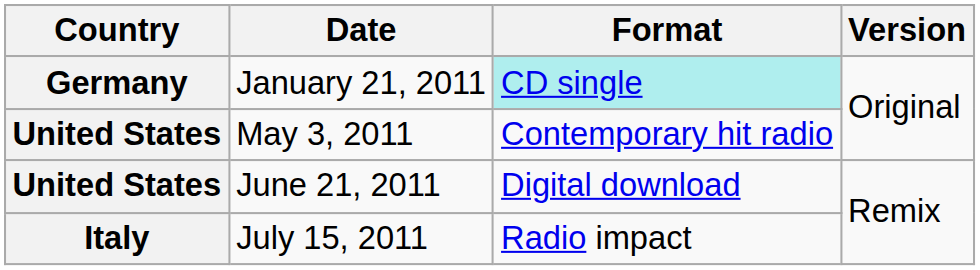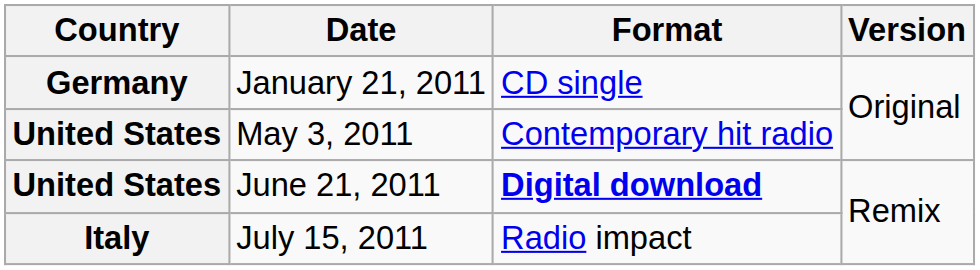January 21, 2011 | Format: paleturquoise background -> no background
June 21, 2011 | Format: normal -> bold
